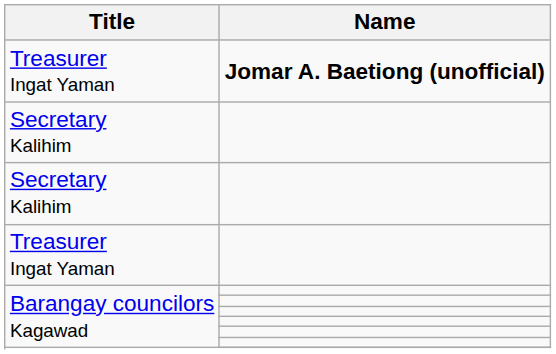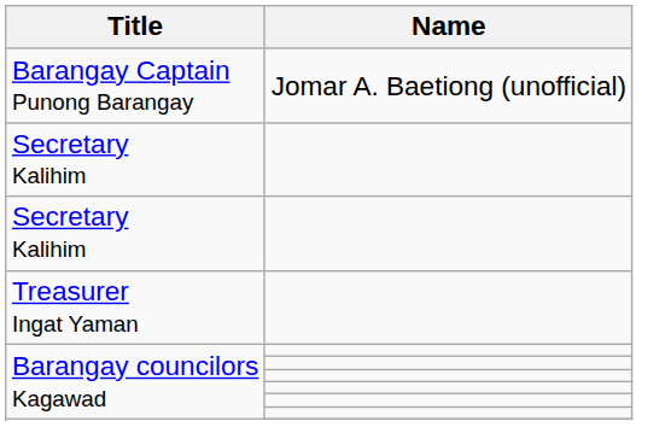row 2 | Title: Treasurer Ingat Yaman -> Barangay Captain Punong Barangay
row 2 | Name: bold -> normal
